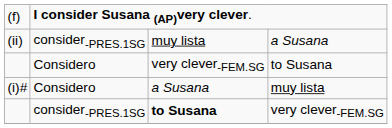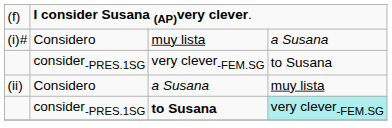row 2 | column 1: (ii) -> (i)#
row 2 | column 2: consider-PRES.1SG -> Considero
row 3 | column 2: Considero -> consider-PRES.1SG
row 4 | column 1: (i)# -> (ii)
row 5 | column 4: no background -> paleturquoise background
